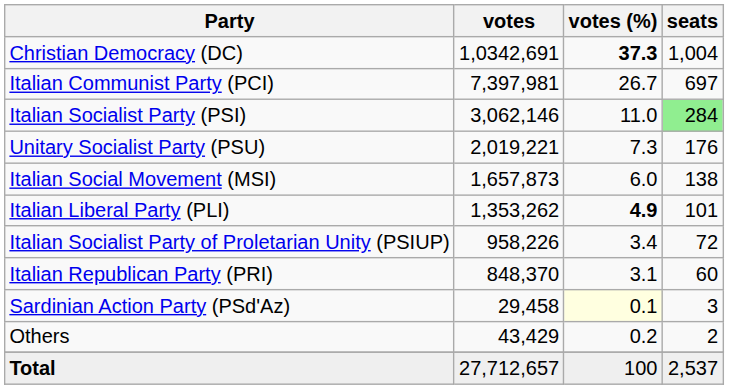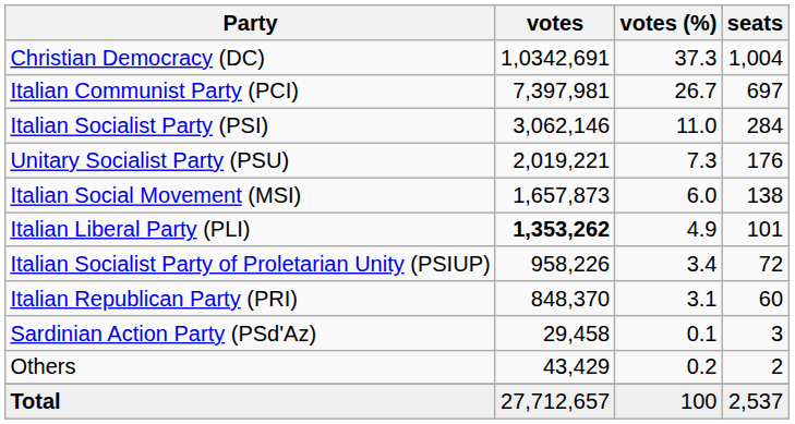Christian Democracy (DC) | votes (%): bold -> normal
Italian Socialist Party (PSI) | seats: lightgreen background -> no background
Italian Liberal Party (PLI) | votes: normal -> bold
Italian Liberal Party (PLI) | votes (%): bold -> normal
Sardinian Action Party (PSd'Az) | votes (%): lightyellow background -> no background
